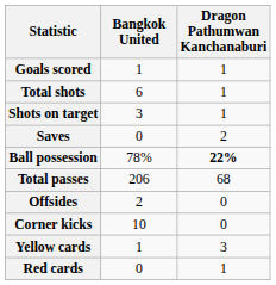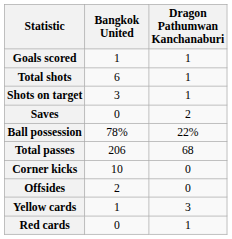Ball possession | Dragon Pathumwan Kanchanaburi: bold -> normal
rows swapped: Corner kicks <-> Offsides
